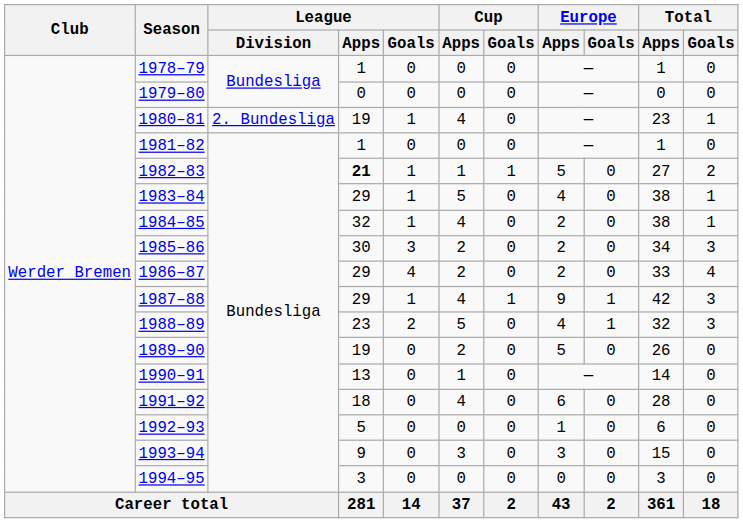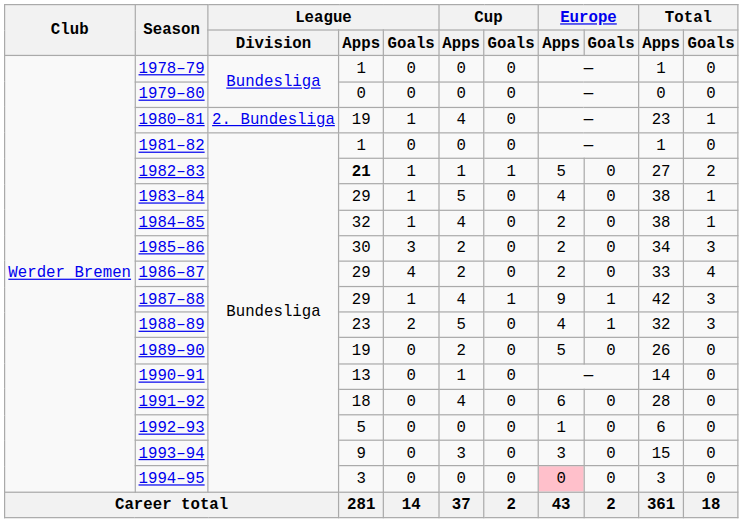1994–95 | Europe / Apps: no background -> pink background
